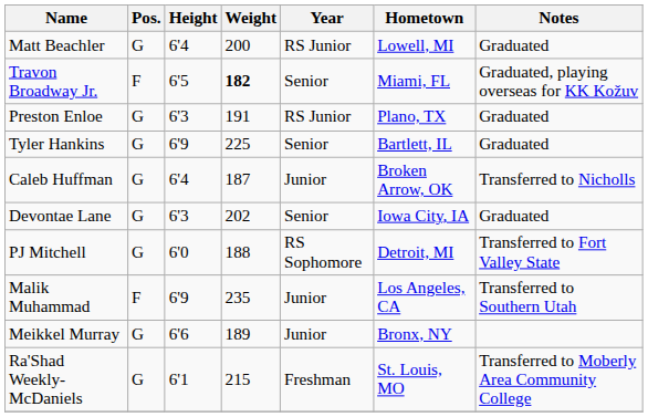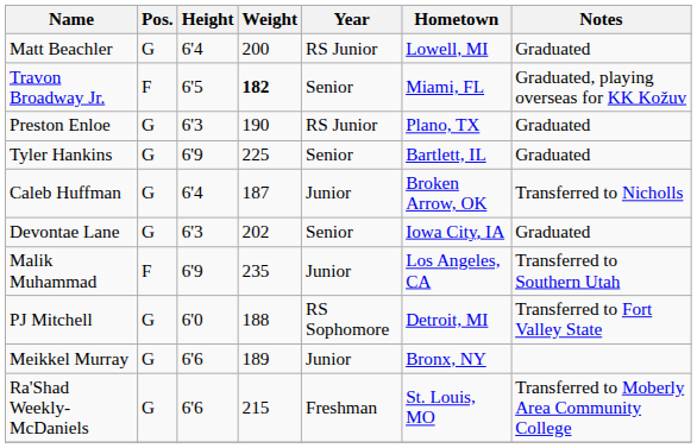Preston Enloe | Weight: 191 -> 190
rows swapped: PJ Mitchell <-> Malik Muhammad
Ra'Shad Weekly-McDaniels | Height: 6'1 -> 6'6
